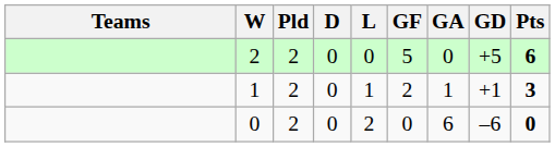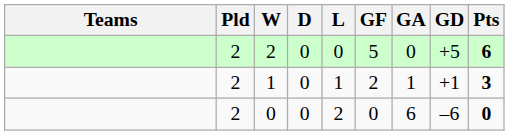columns swapped: Pld <-> W
